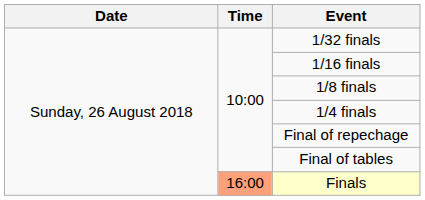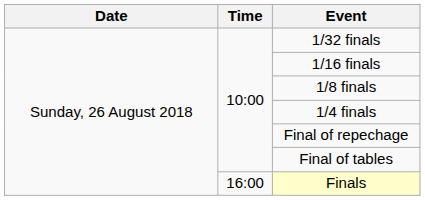Finals | Time: lightsalmon background -> no background
